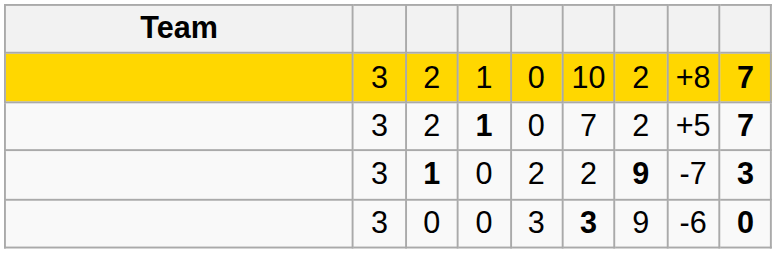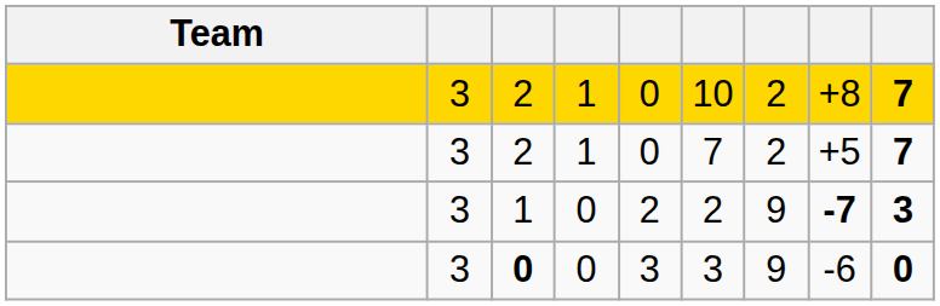row 3 | column 4: bold -> normal
row 4 | column 3: bold -> normal
row 4 | column 7: bold -> normal
row 4 | column 8: normal -> bold
row 5 | column 3: normal -> bold
row 5 | column 6: bold -> normal
